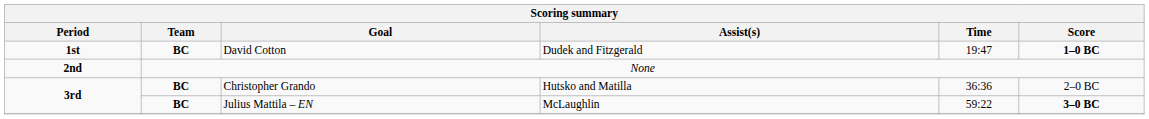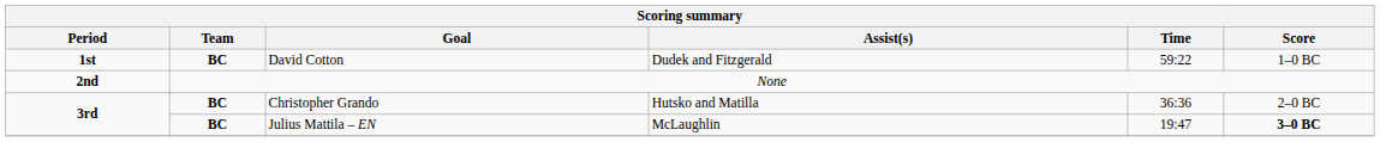David Cotton | Time: 19:47 -> 59:22
David Cotton | Score: bold -> normal
Julius Mattila – EN | Time: 59:22 -> 19:47
